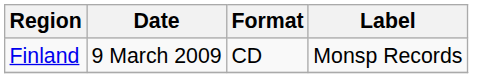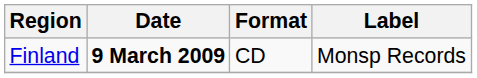Finland | Date: normal -> bold
